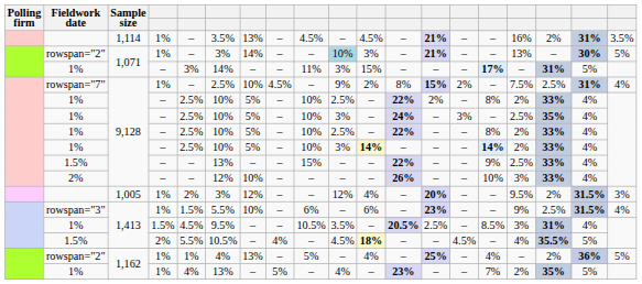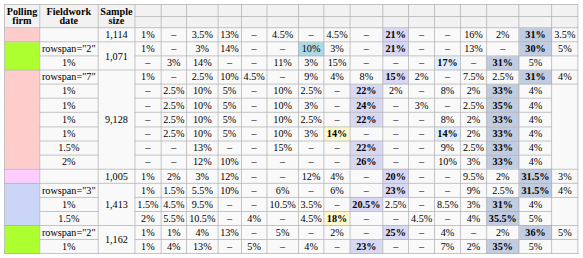rowspan="7" | column 11: 2% -> 4%
rowspan="2" / 1,162 | column 11: 4% -> 2%
